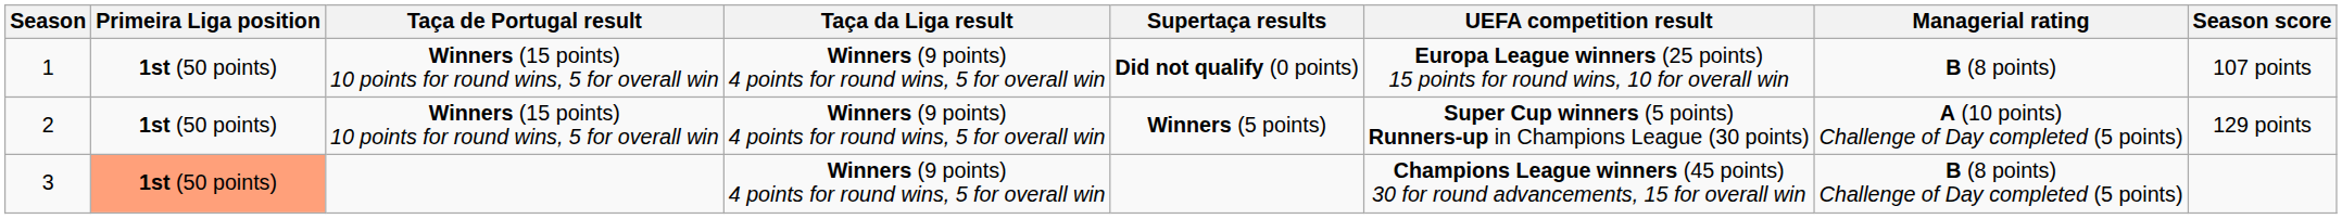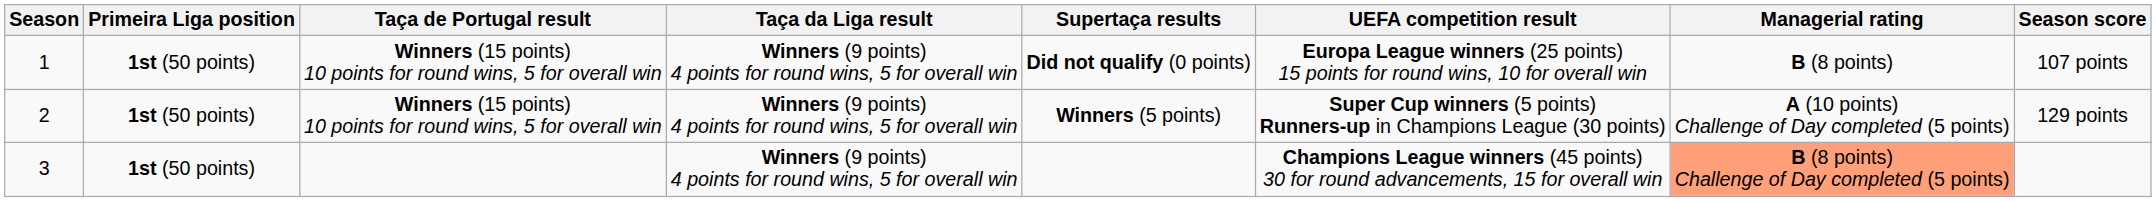3 | Primeira Liga position: lightsalmon background -> no background
3 | Managerial rating: no background -> lightsalmon background
